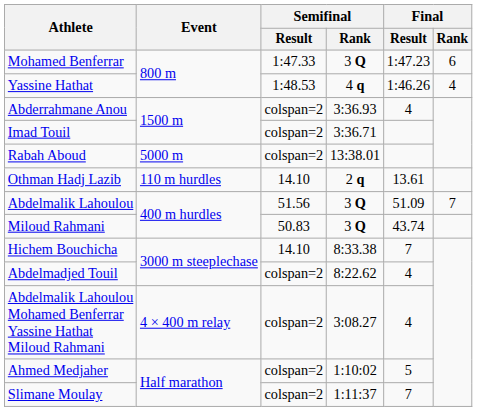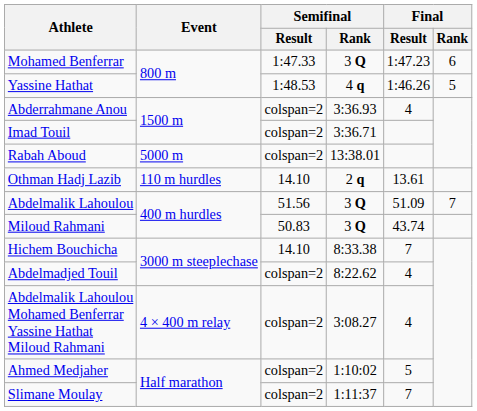Yassine Hathat | Final / Rank: 4 -> 5
